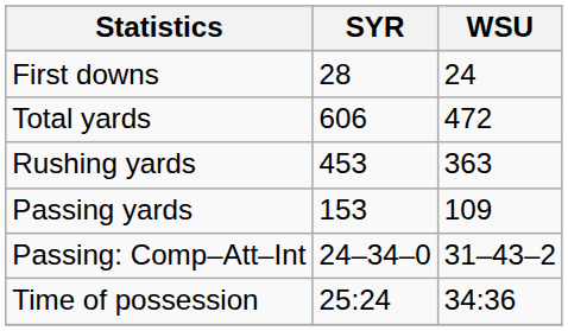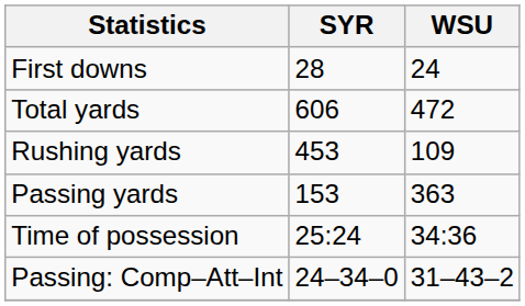Rushing yards | WSU: 363 -> 109
Passing yards | WSU: 109 -> 363
rows swapped: Passing: Comp–Att–Int <-> Time of possession
